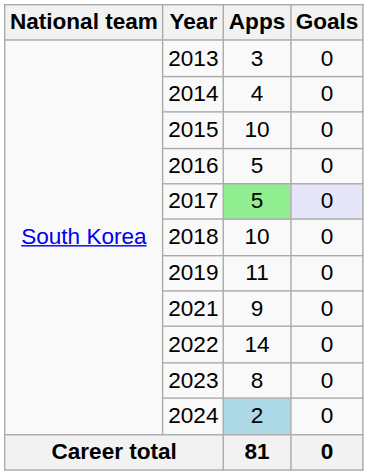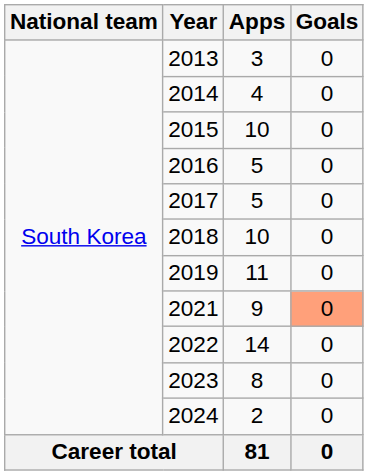2017 | Apps: lightgreen background -> no background
2017 | Goals: lavender background -> no background
2021 | Goals: no background -> lightsalmon background
2024 | Apps: lightblue background -> no background
